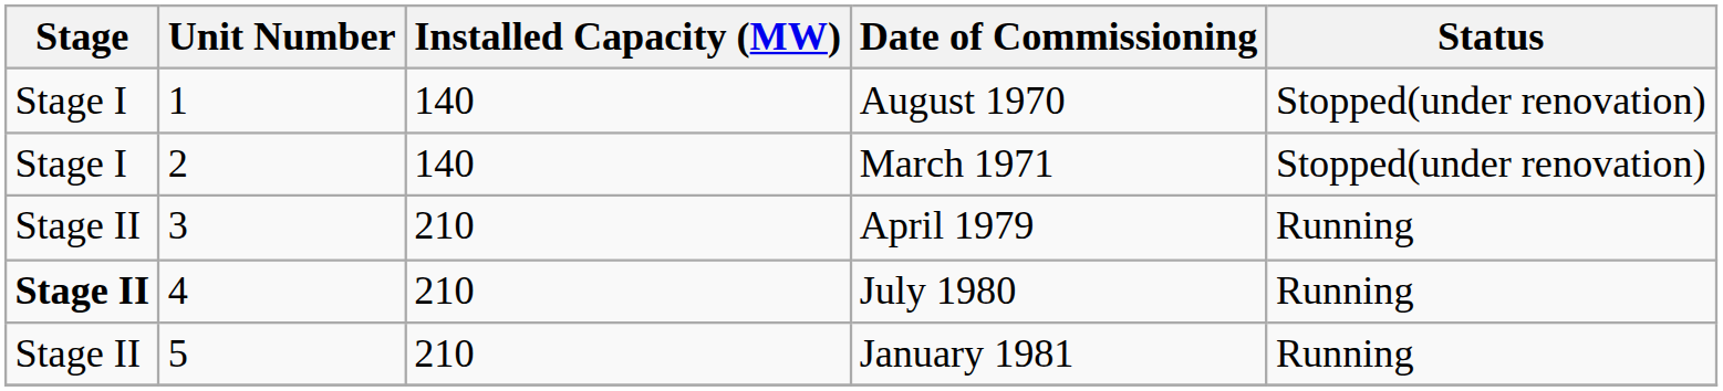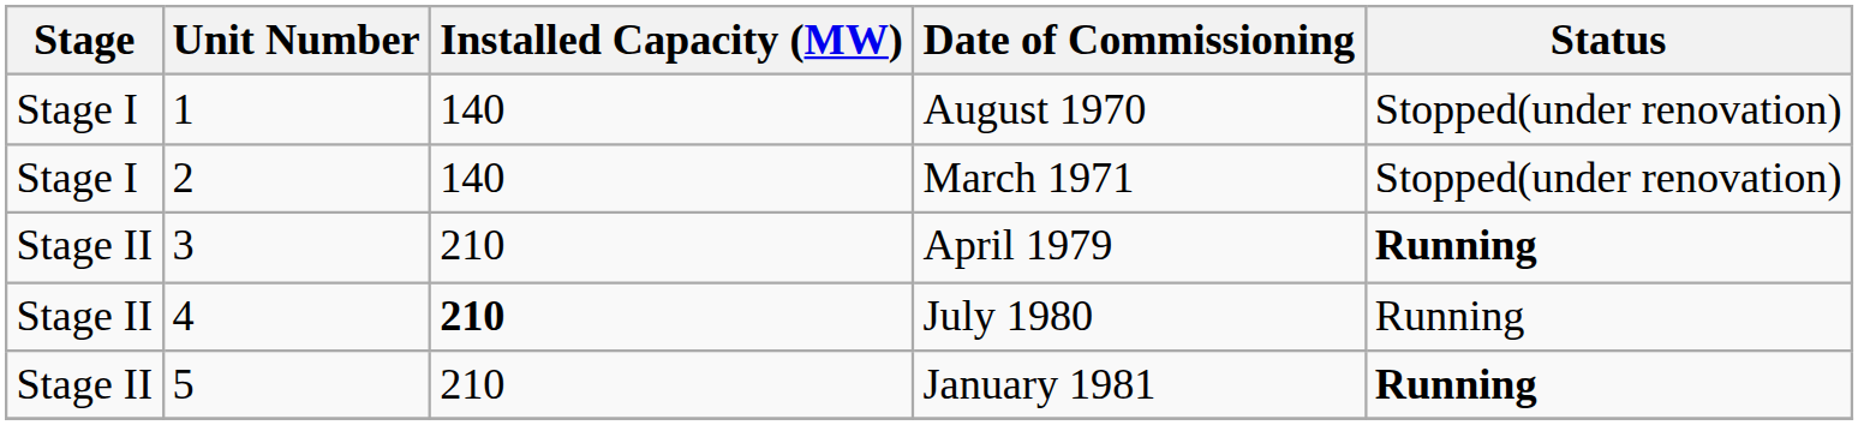April 1979 | Status: normal -> bold
July 1980 | Stage: bold -> normal
July 1980 | Installed Capacity (MW): normal -> bold
January 1981 | Status: normal -> bold
